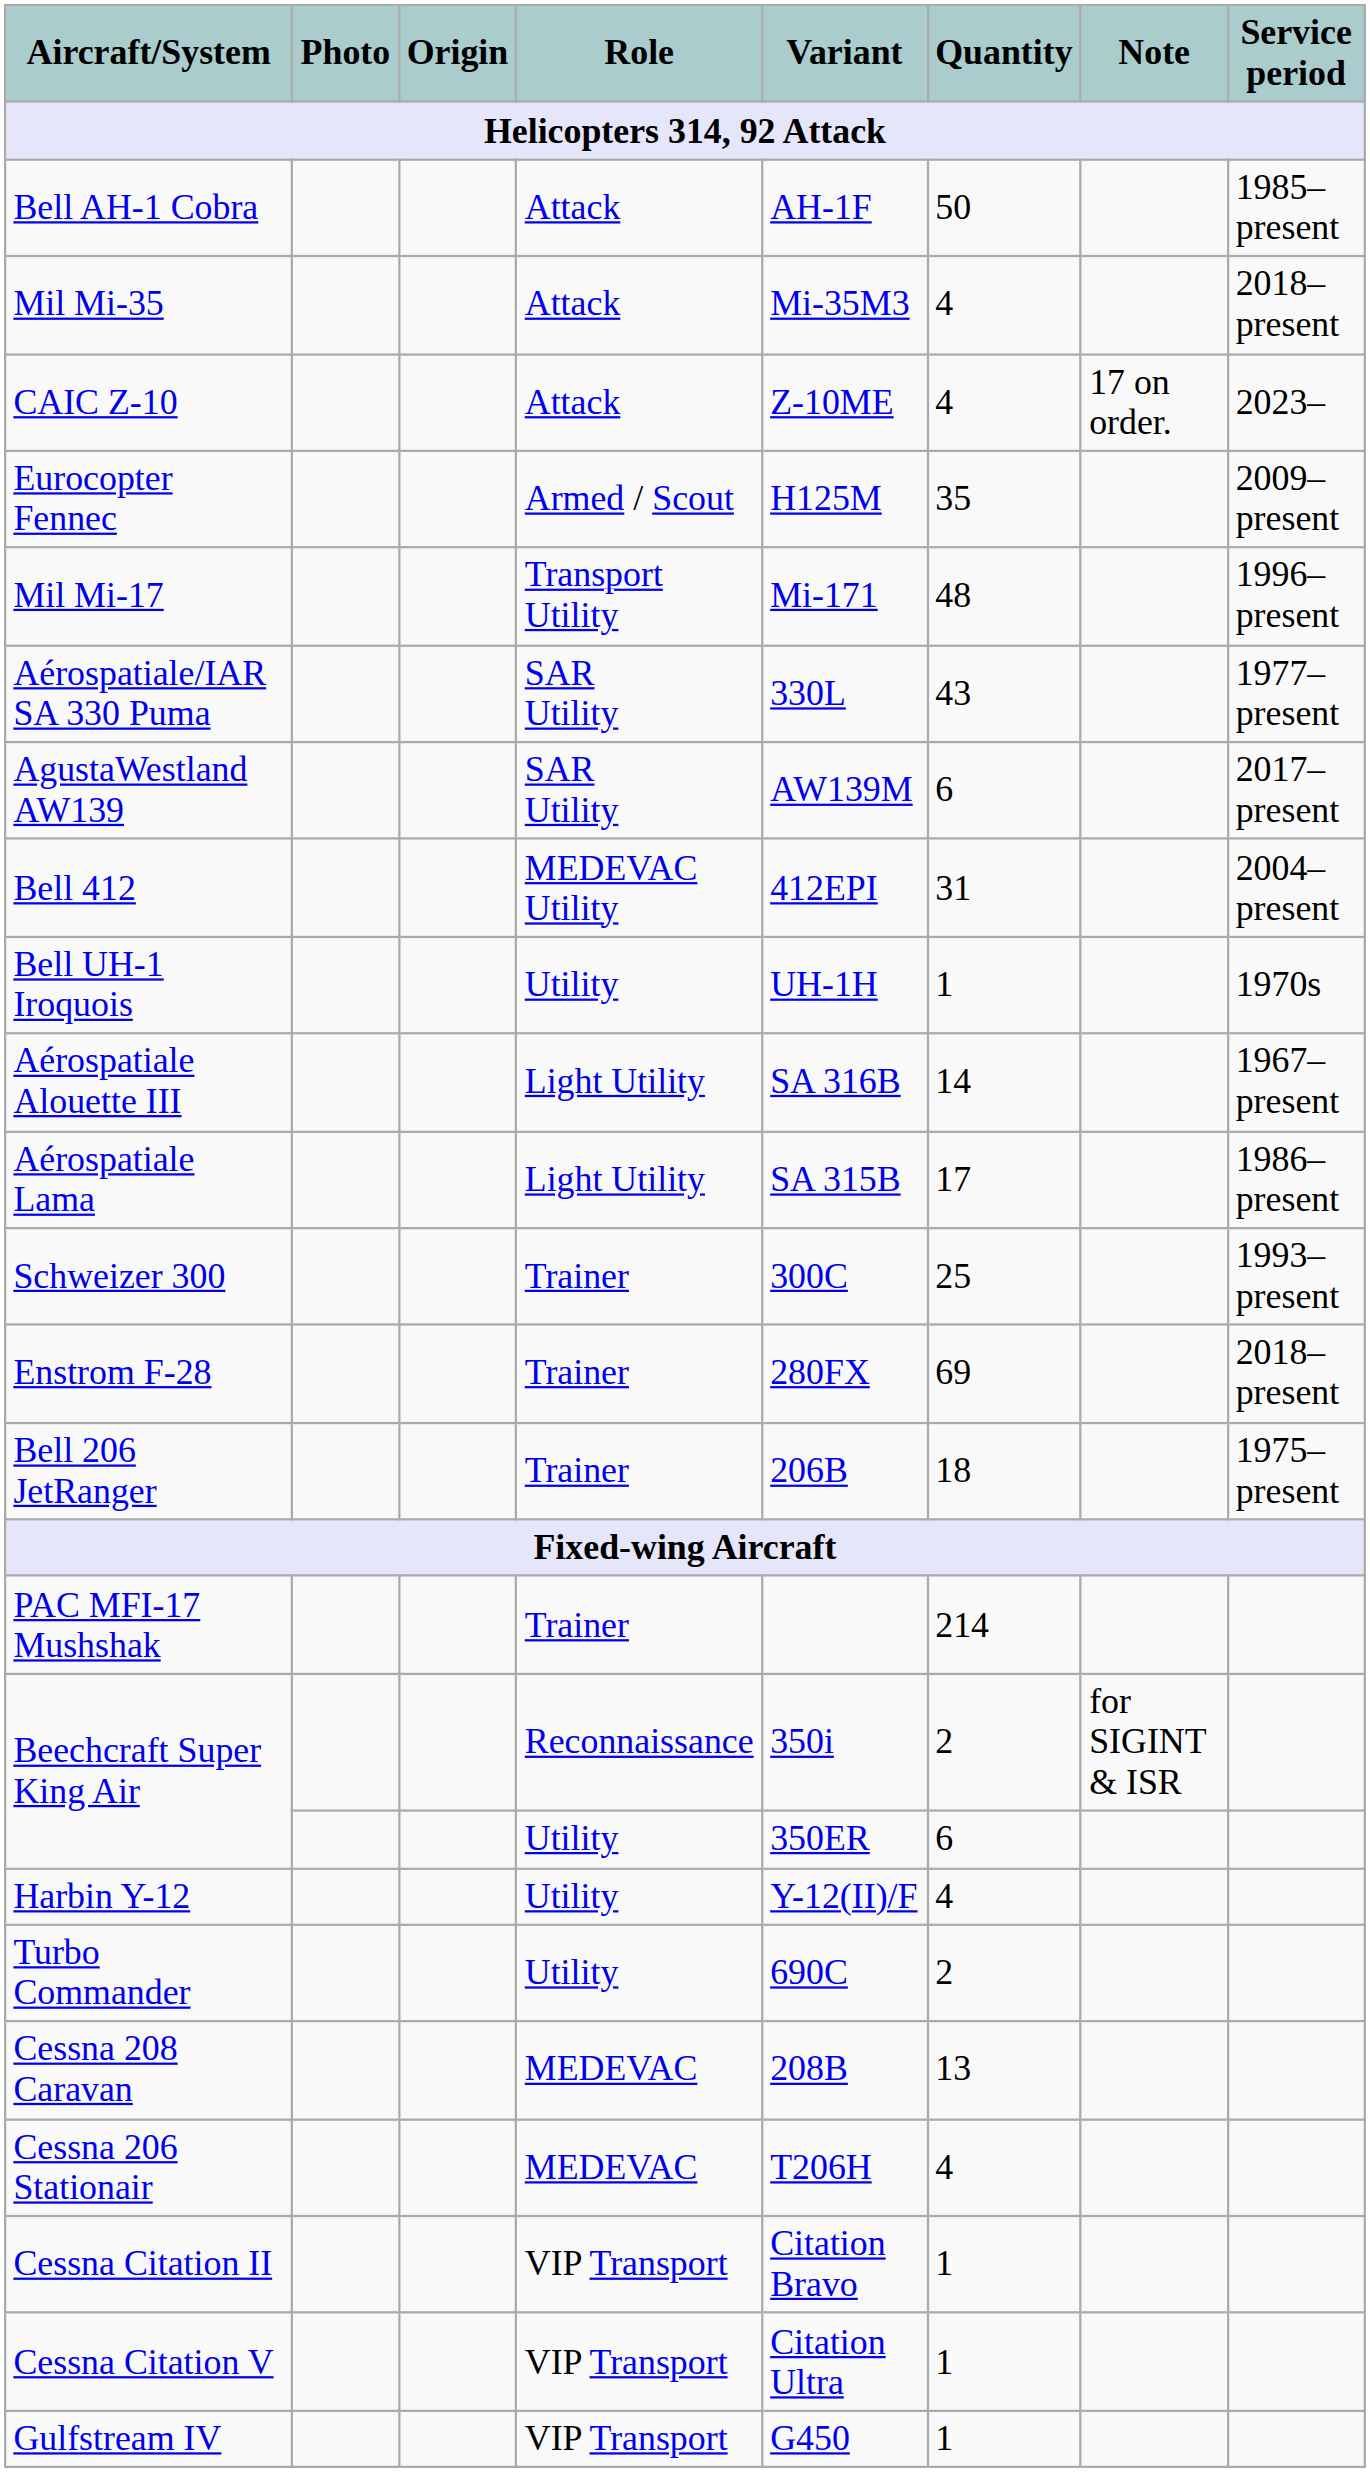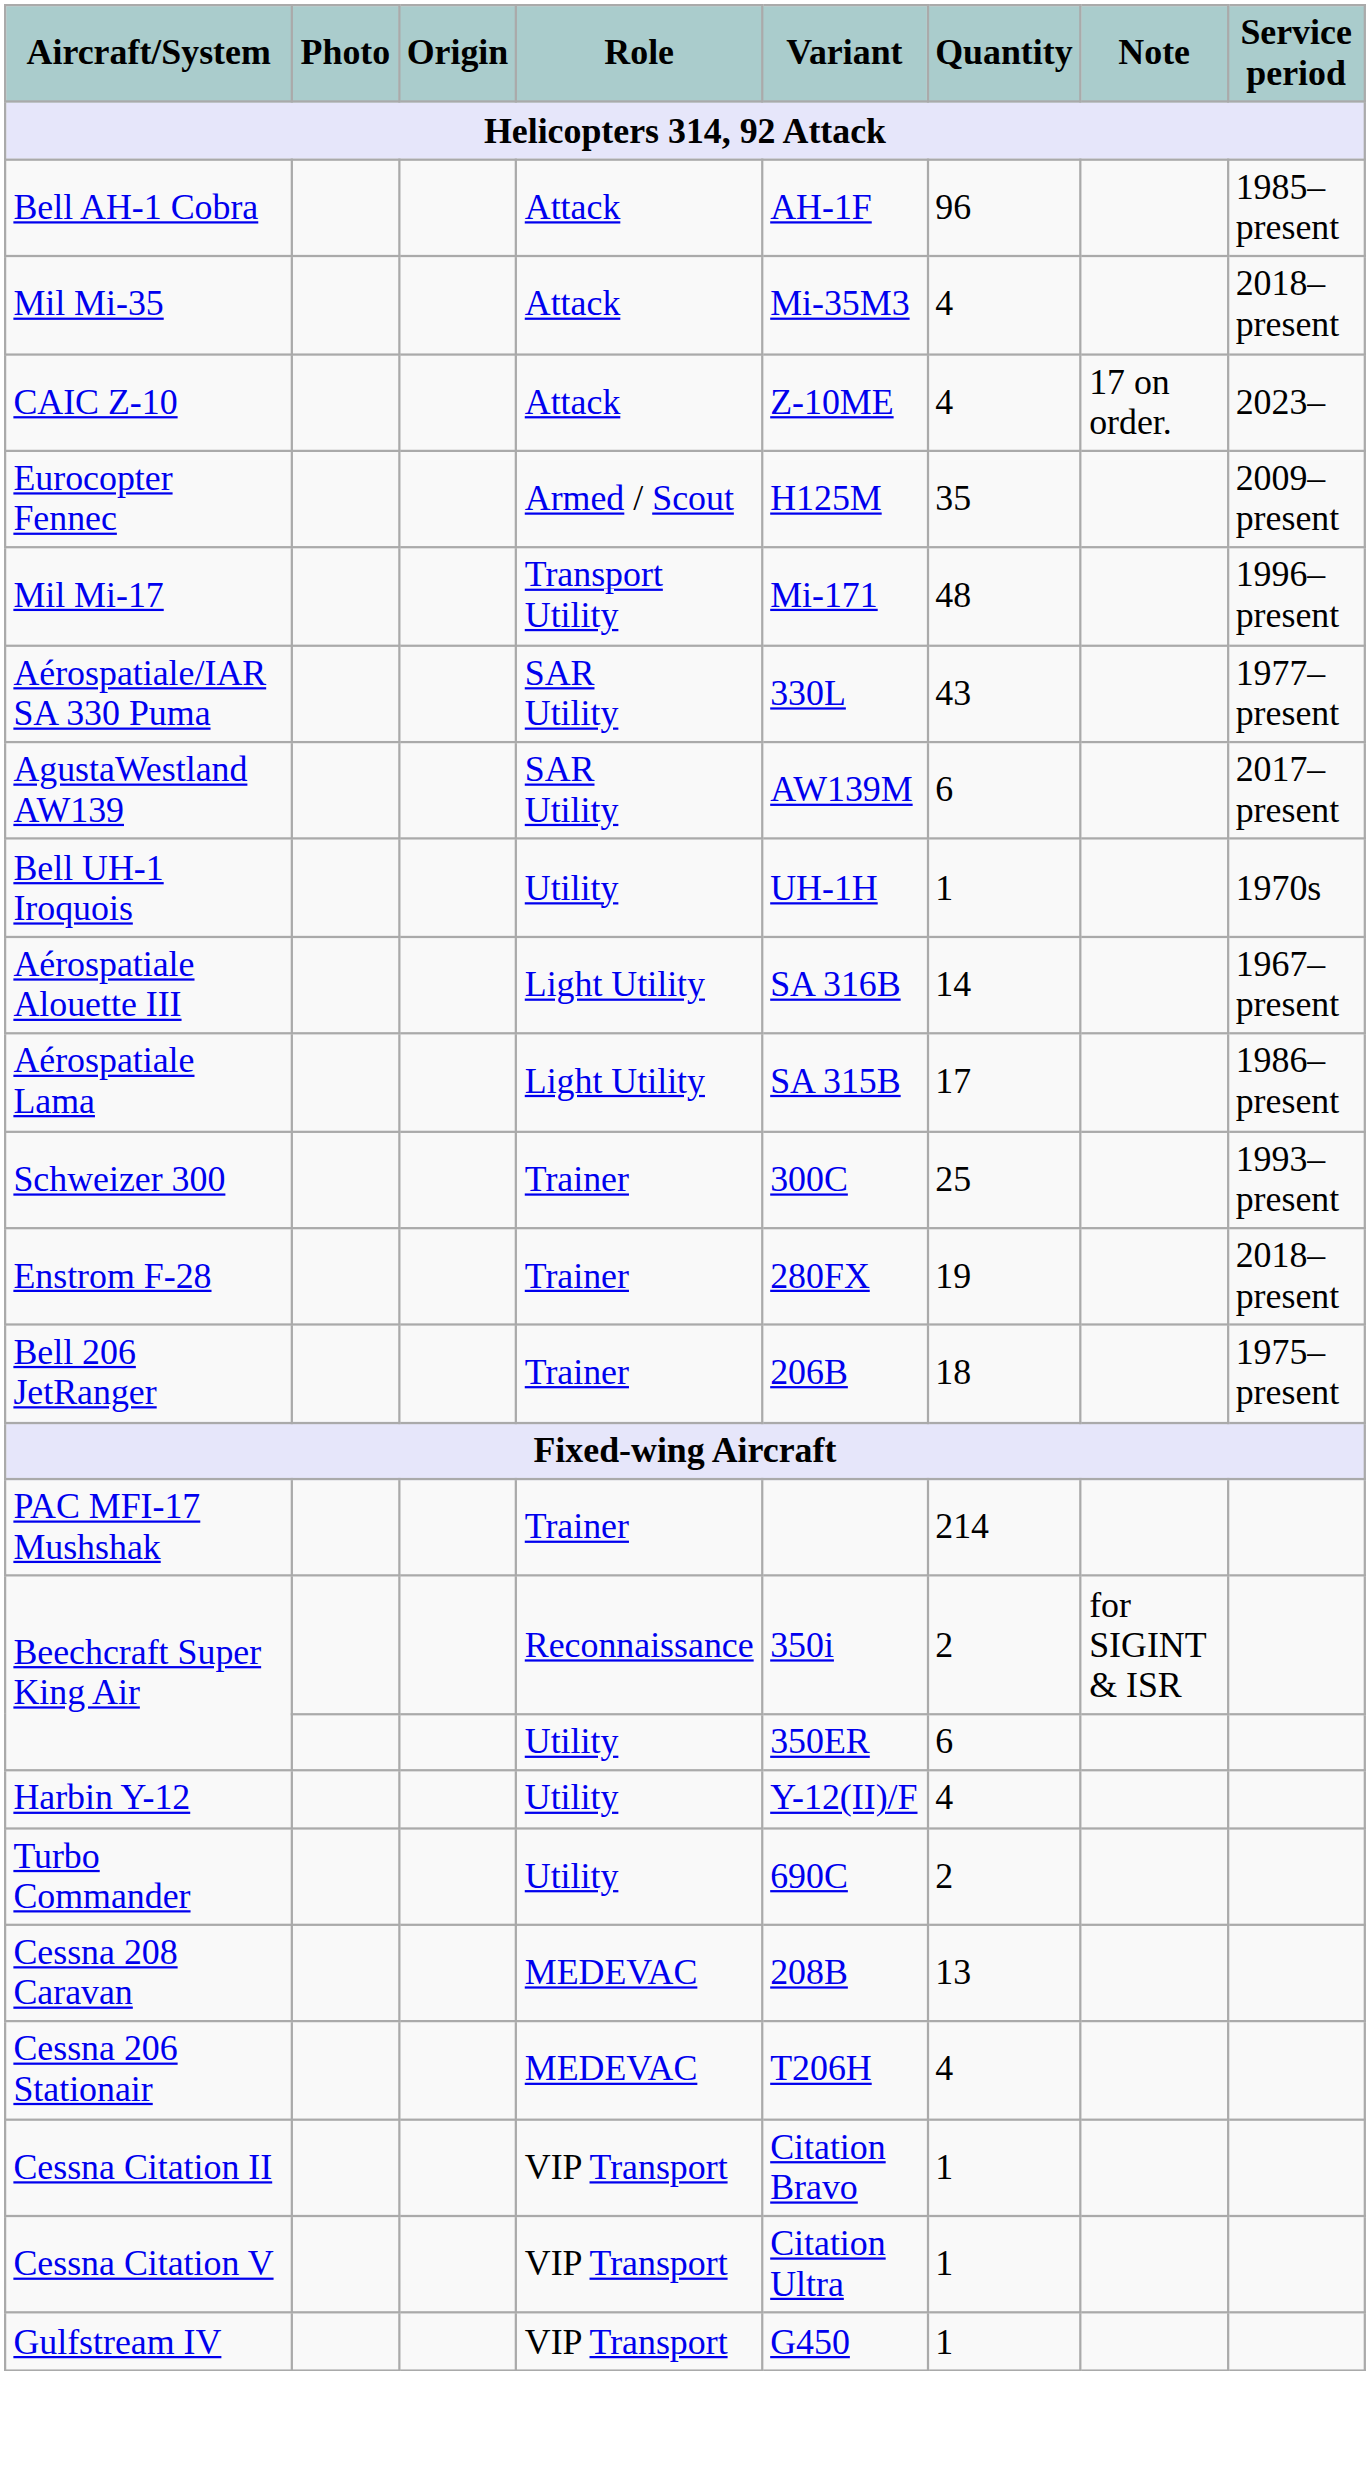Bell AH-1 Cobra | Quantity: 50 -> 96
- row: Bell 412 | MEDEVAC Utility | 412EPI | 31 | 2004–present
Enstrom F-28 | Quantity: 69 -> 19
